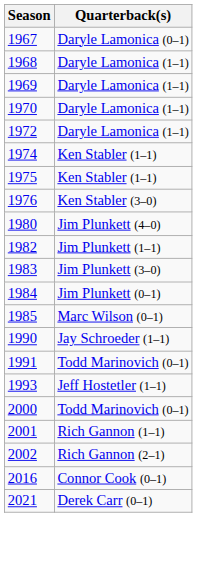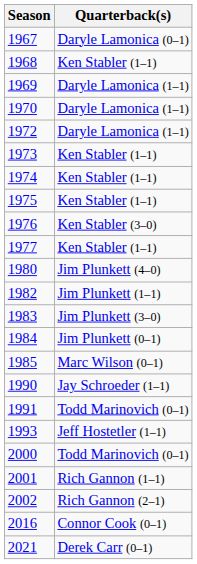1968 | Quarterback(s): Daryle Lamonica (1–1) -> Ken Stabler (1–1)
+ row: 1973 | Ken Stabler (1–1)
+ row: 1977 | Ken Stabler (1–1)
